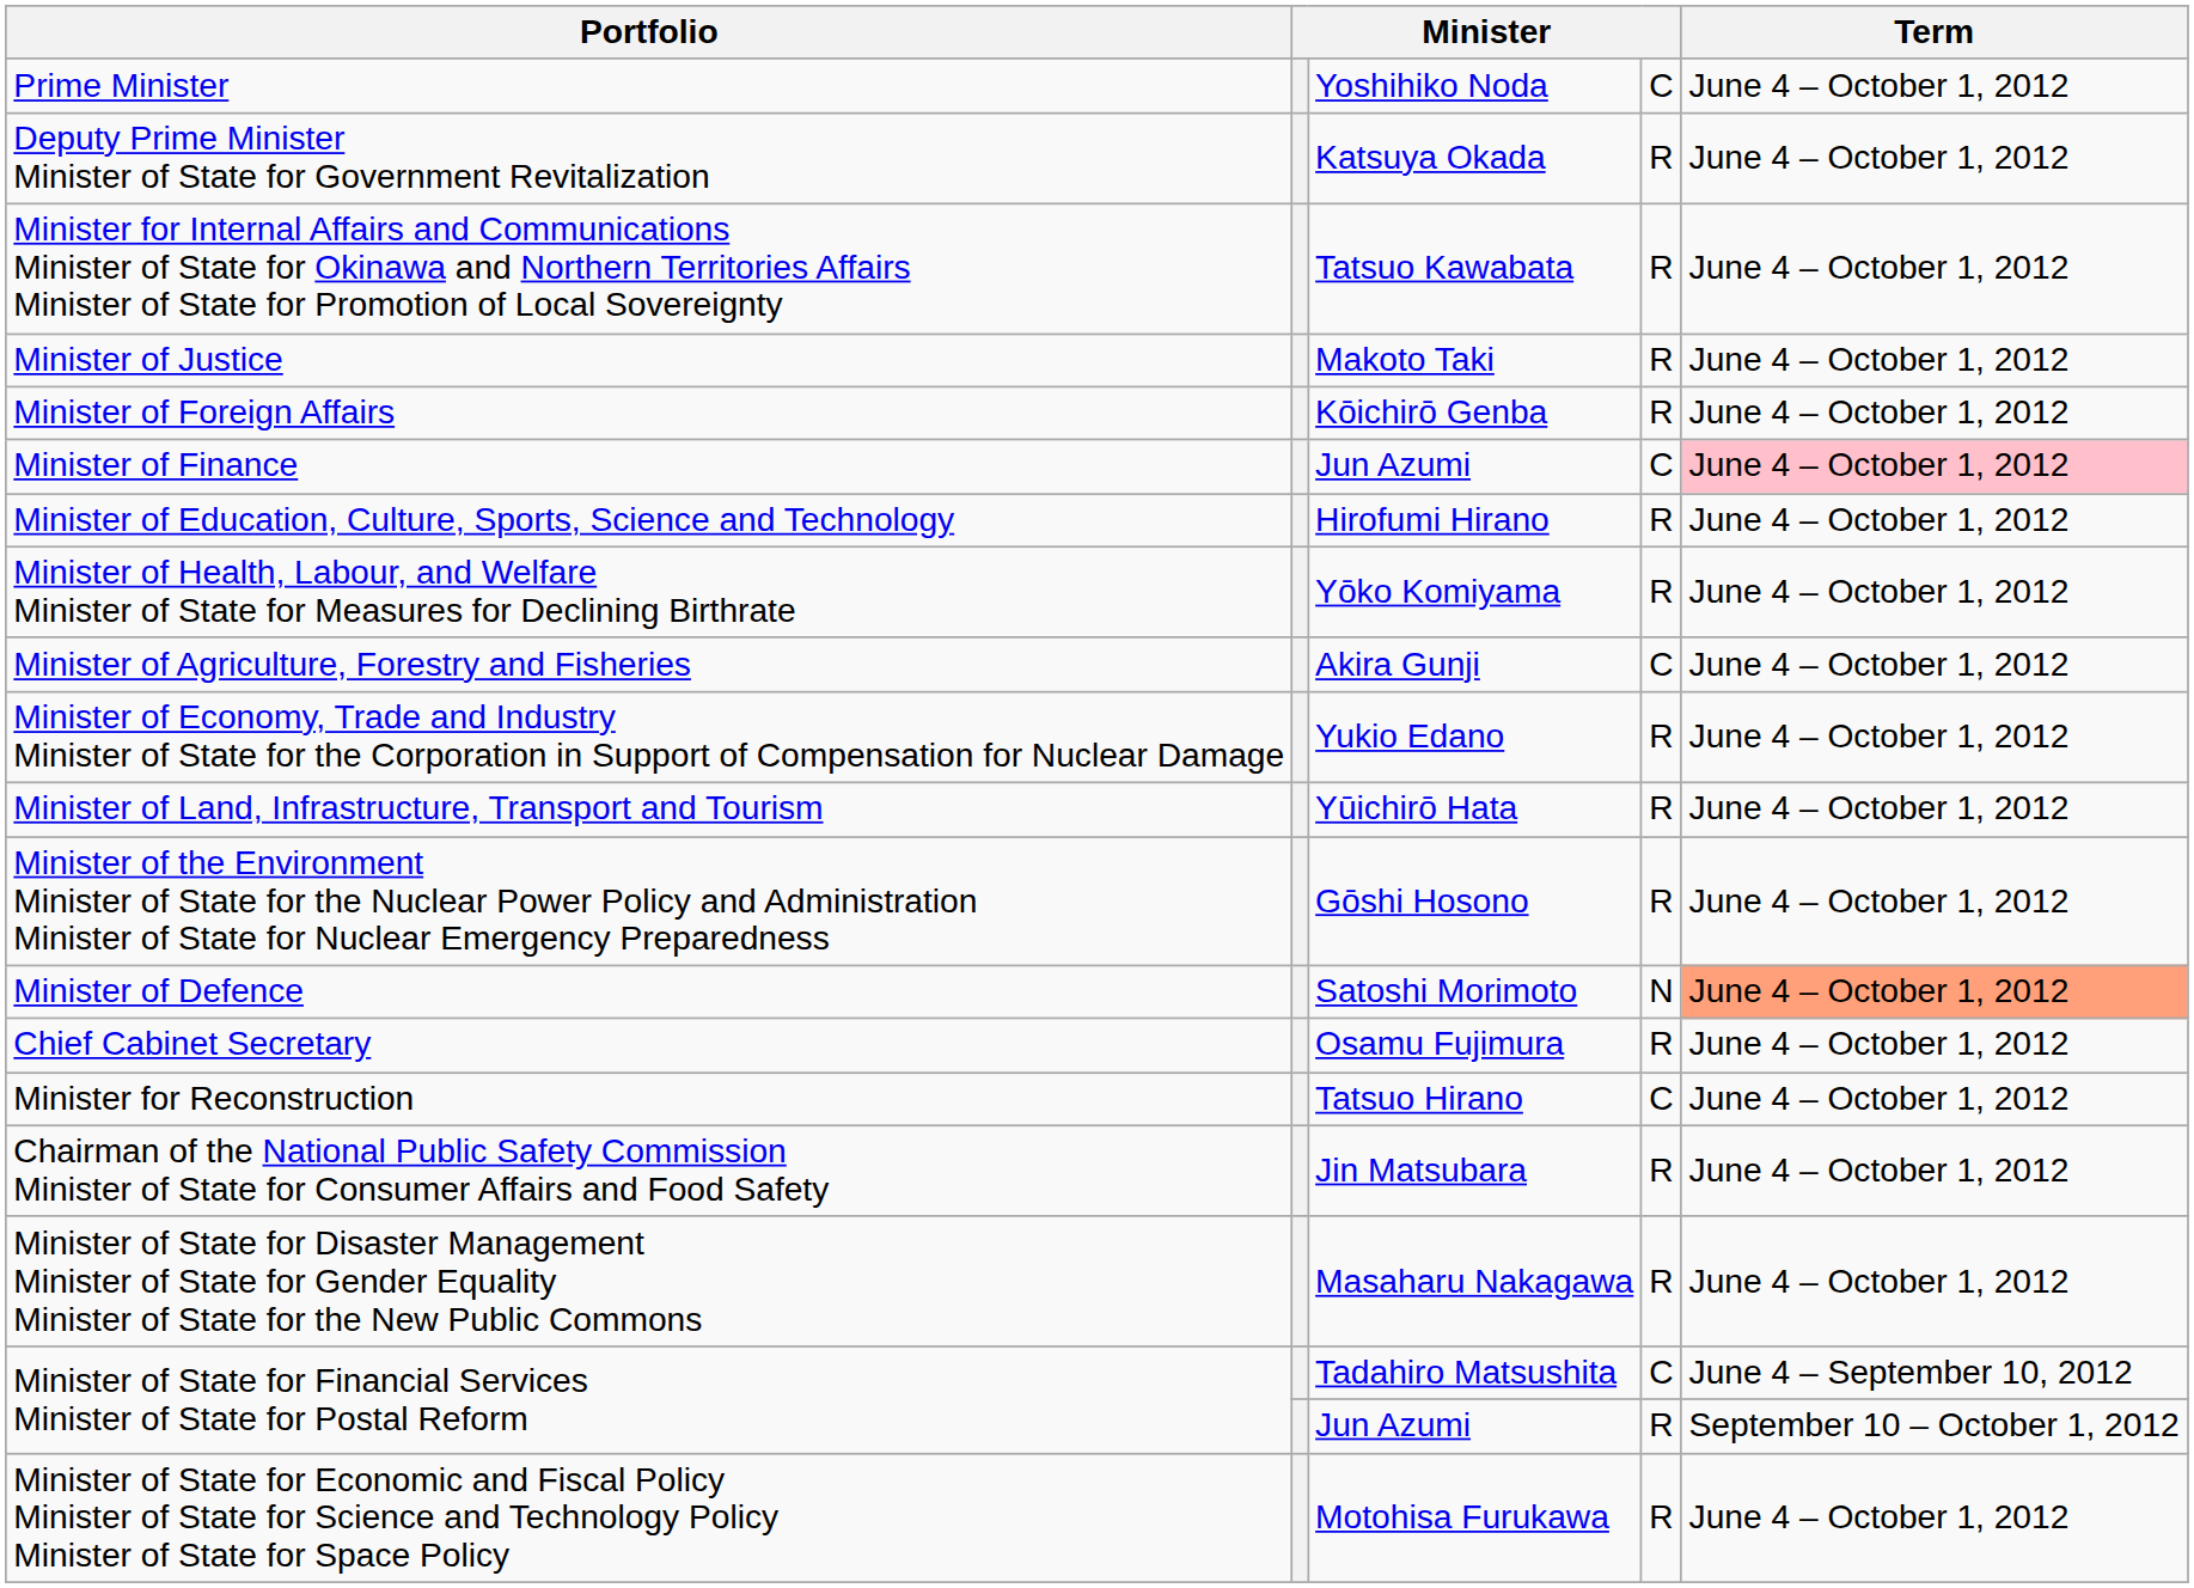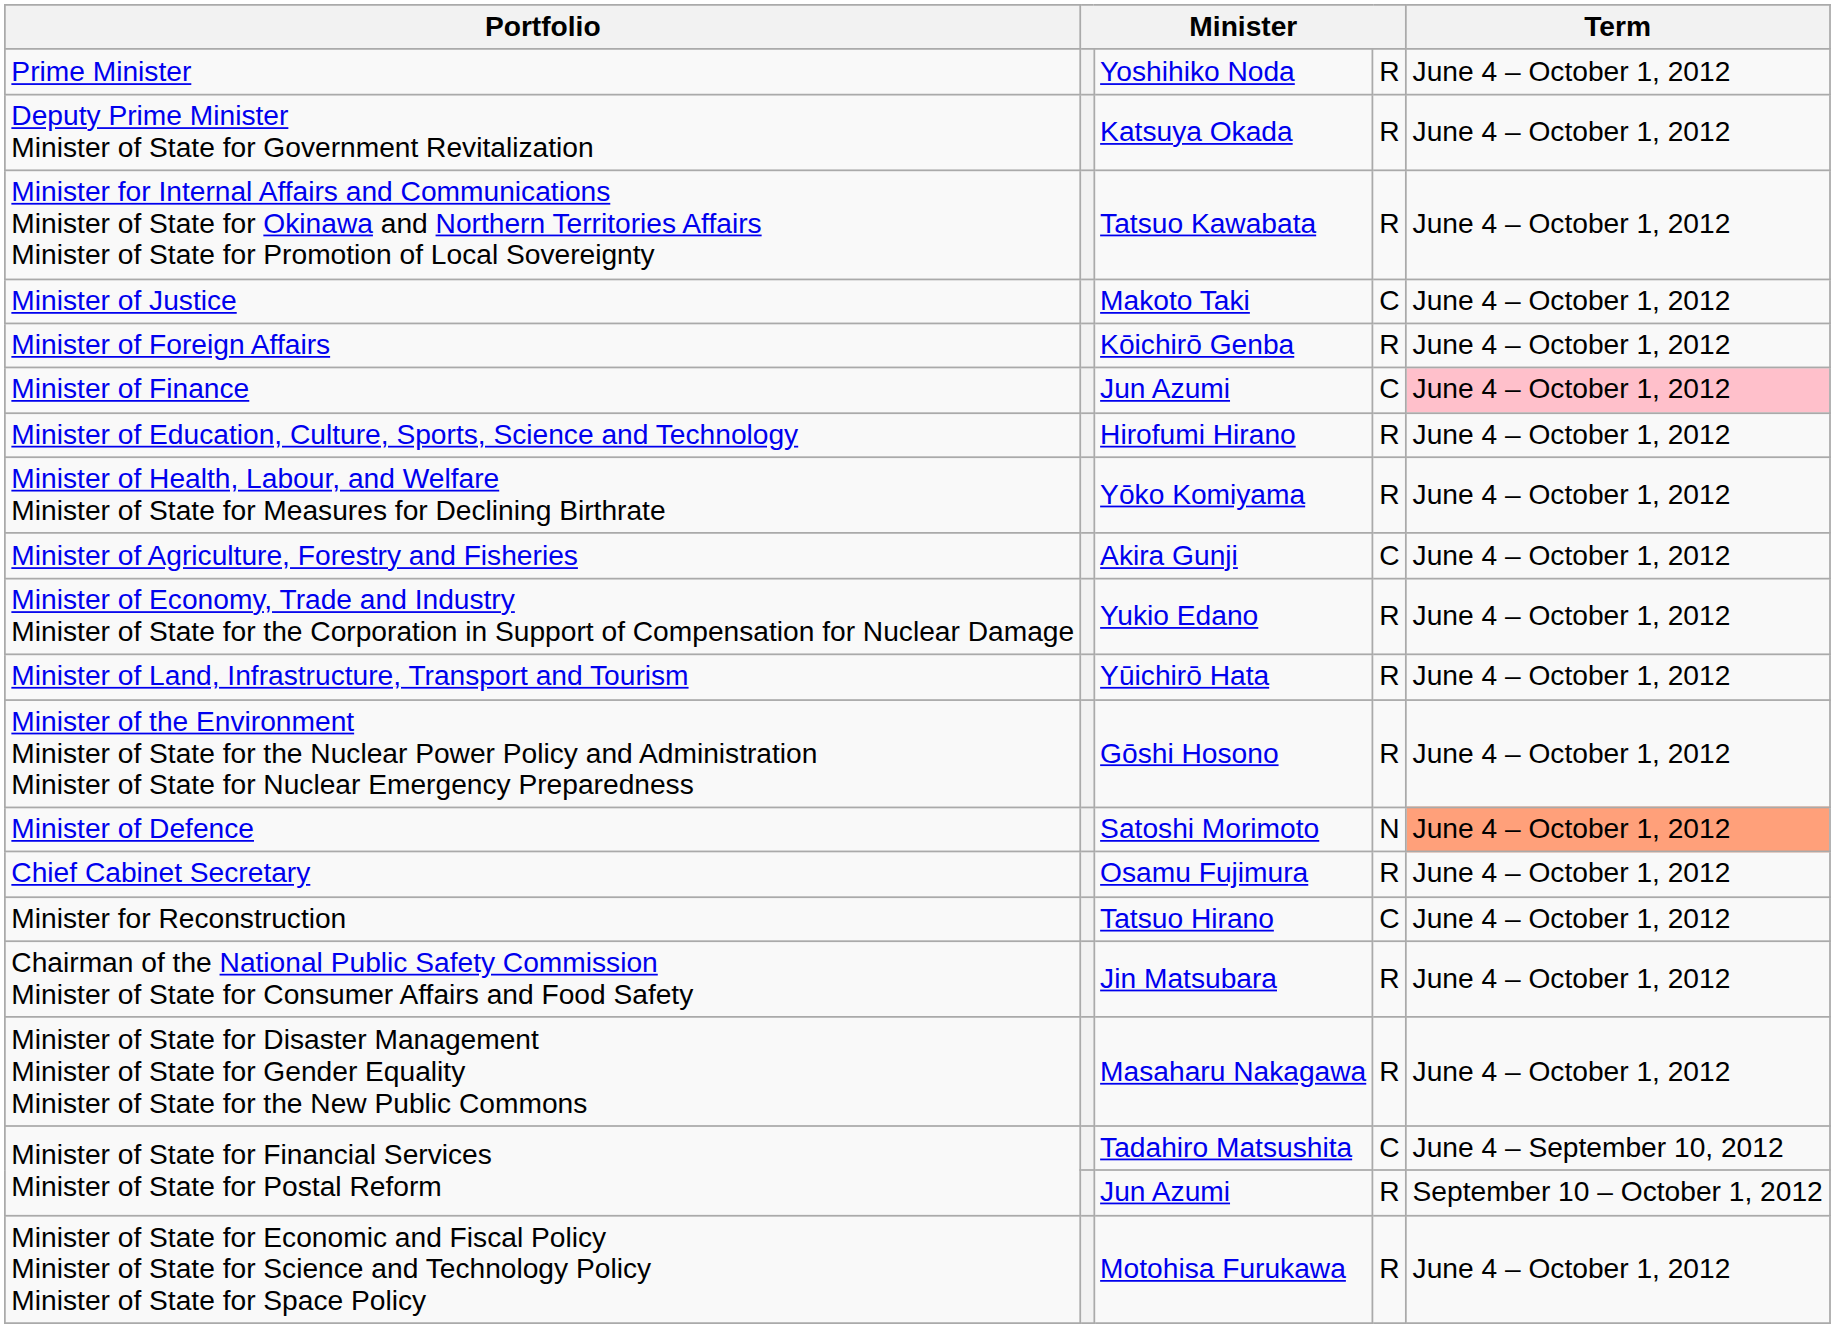Prime Minister | column 4: C -> R
Minister of Justice | column 4: R -> C
